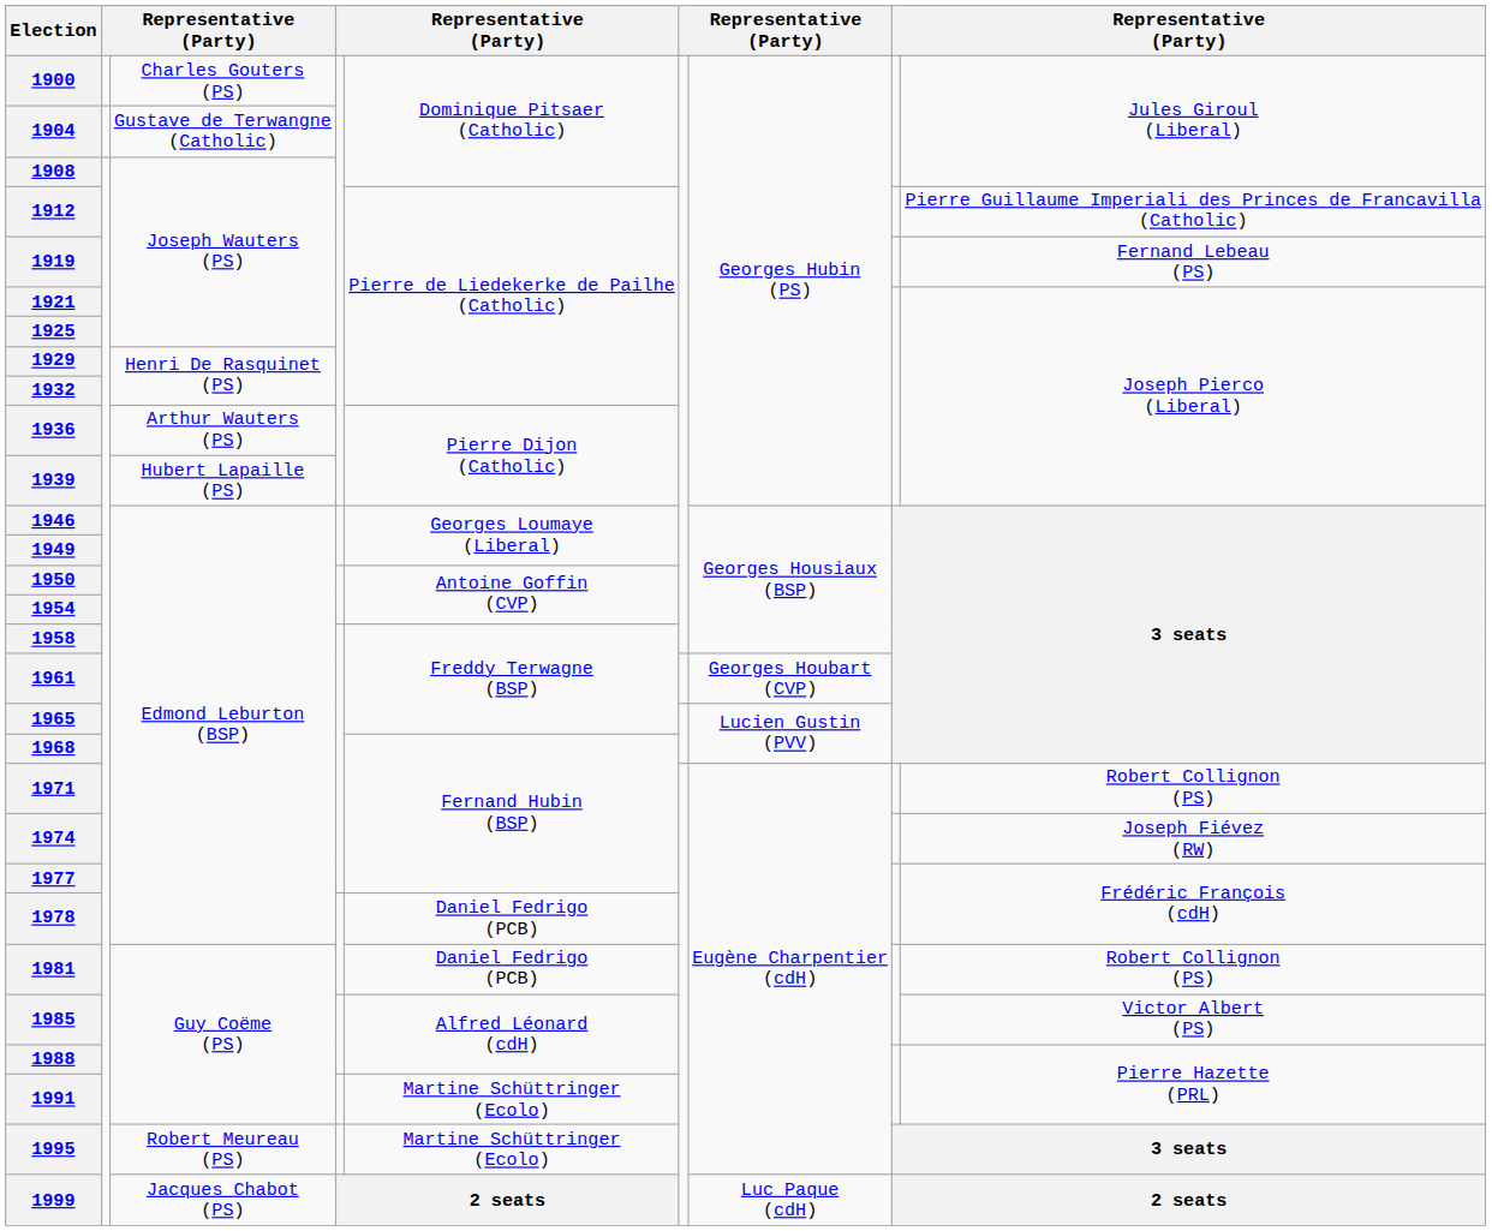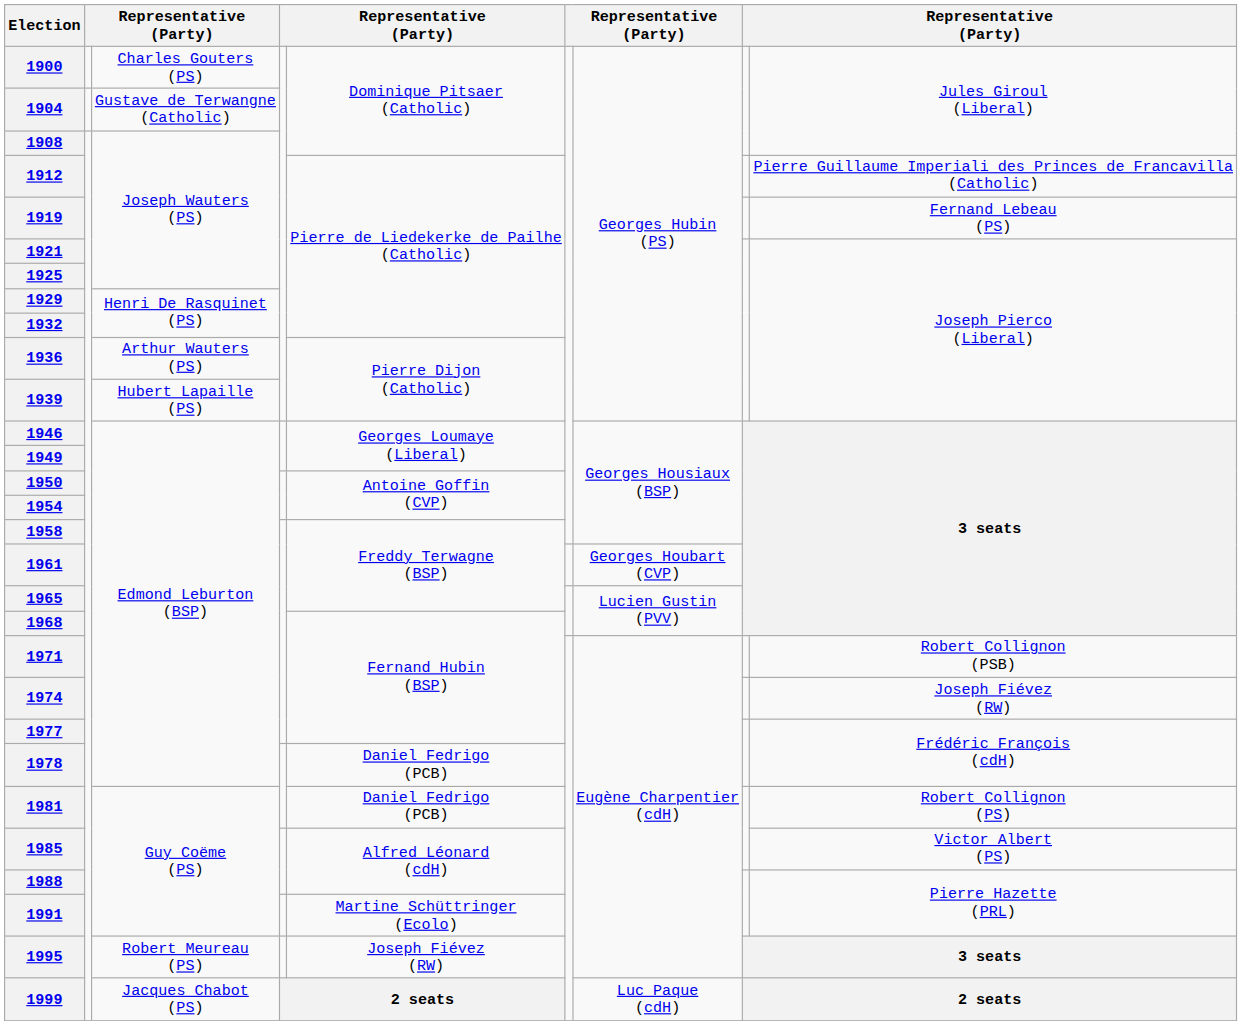1971 | column 9: Robert Collignon (PS) -> Robert Collignon (PSB)
1995 | column 5: Martine Schüttringer (Ecolo) -> Joseph Fiévez (RW)
